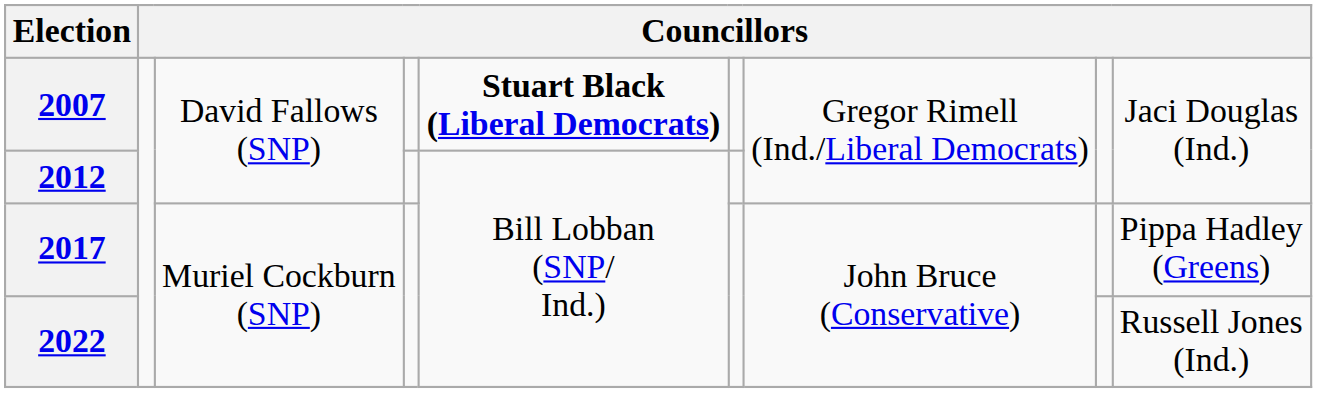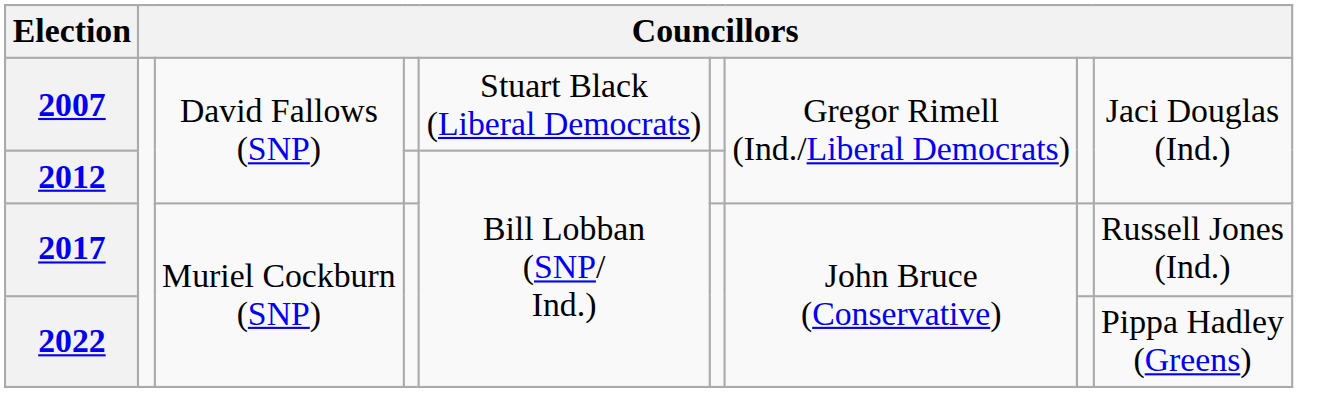2007 | column 5: bold -> normal
2017 | column 9: Pippa Hadley (Greens) -> Russell Jones (Ind.)
2022 | column 9: Russell Jones (Ind.) -> Pippa Hadley (Greens)
